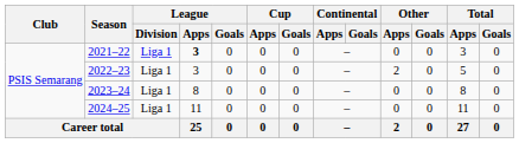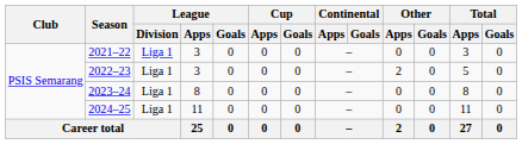2021–22 | League / Apps: bold -> normal
